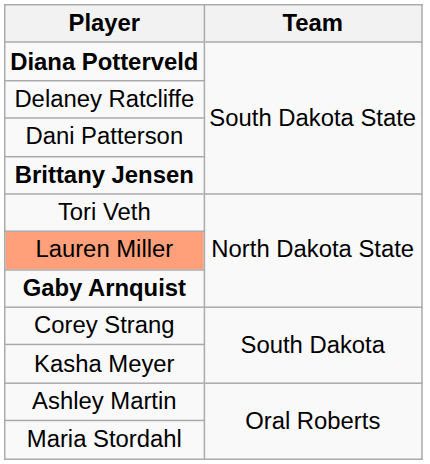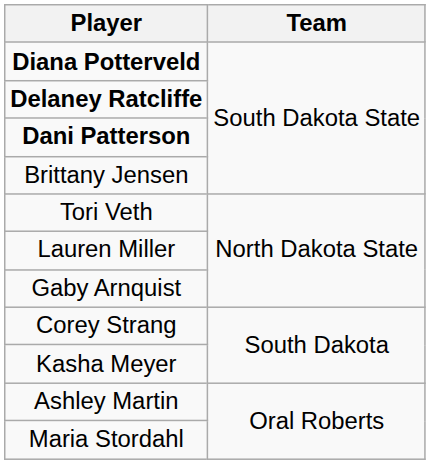Delaney Ratcliffe | Player: normal -> bold
Dani Patterson | Player: normal -> bold
Brittany Jensen | Player: bold -> normal
Lauren Miller | Player: lightsalmon background -> no background
Gaby Arnquist | Player: bold -> normal
